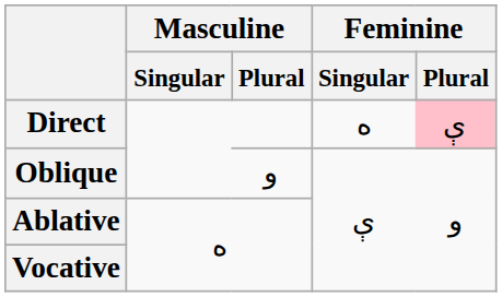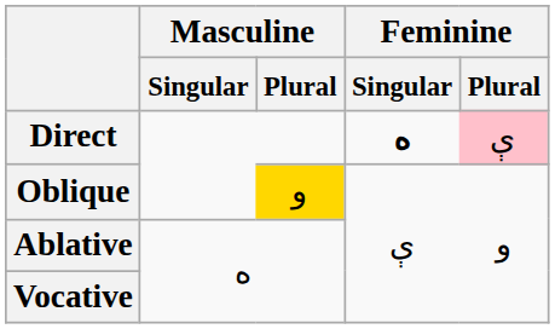Direct | Feminine / Singular: normal -> bold
Oblique | Masculine / Plural: no background -> gold background
